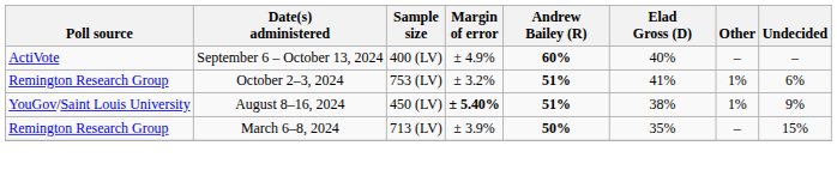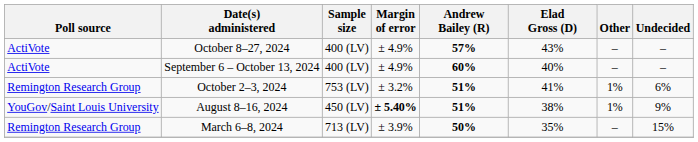+ row: ActiVote | October 8–27, 2024 | 400 (LV) | ± 4.9% | 57% | 43% | – | –
